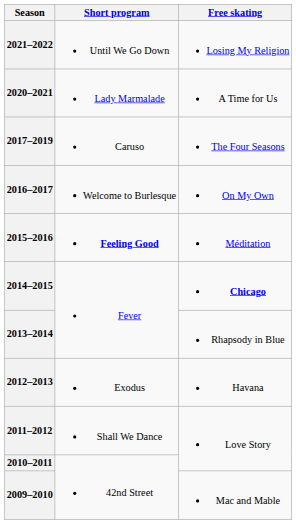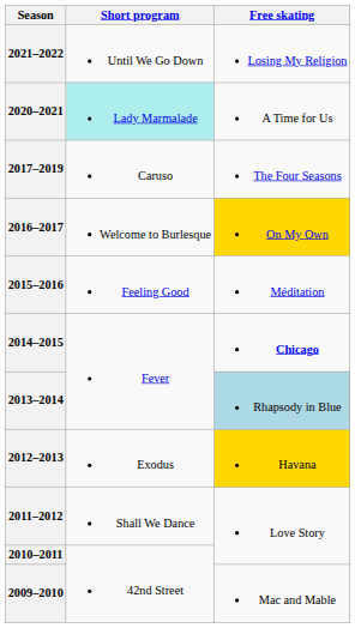2020–2021 | Short program: no background -> paleturquoise background
2016–2017 | Free skating: no background -> gold background
2015–2016 | Short program: bold -> normal
2013–2014 | Free skating: no background -> lightblue background
2012–2013 | Free skating: no background -> gold background
